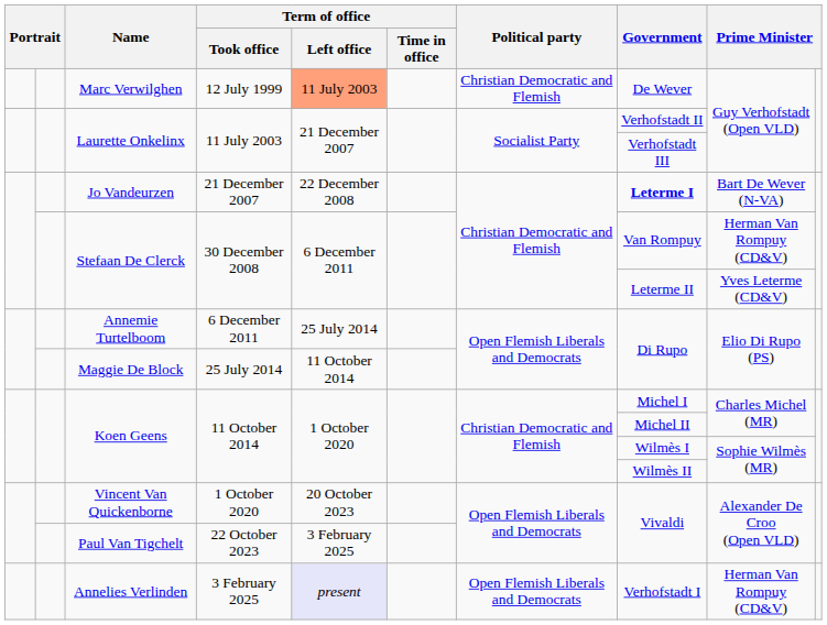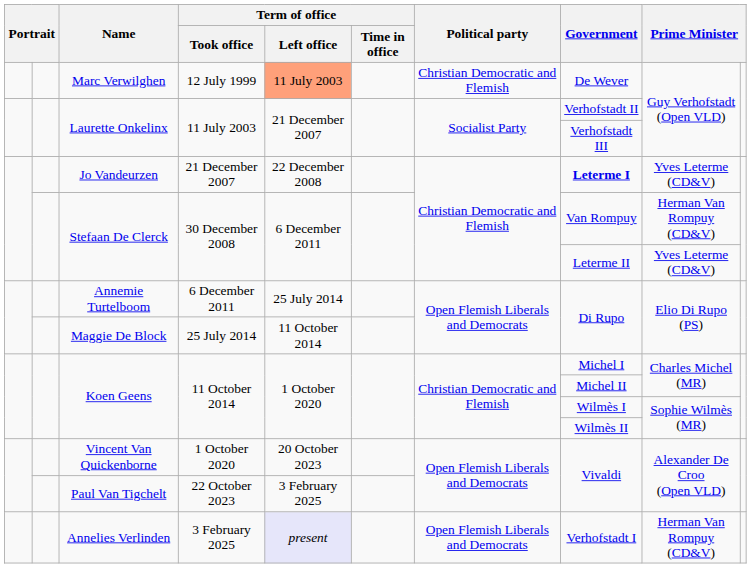Jo Vandeurzen | column 9: Bart De Wever (N-VA) -> Yves Leterme (CD&V)
